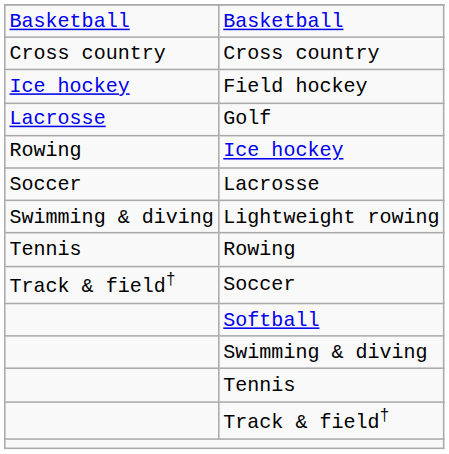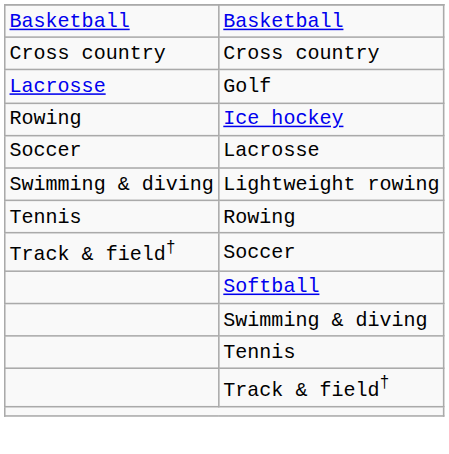- row: Ice hockey | Field hockey
